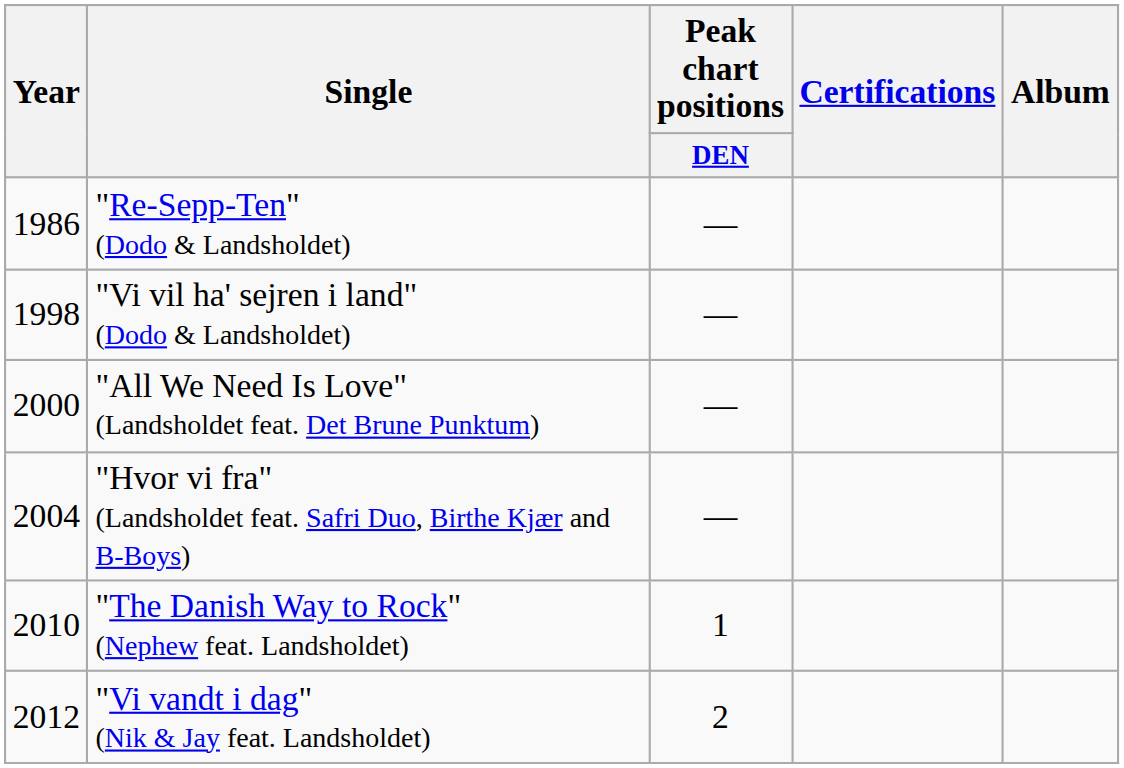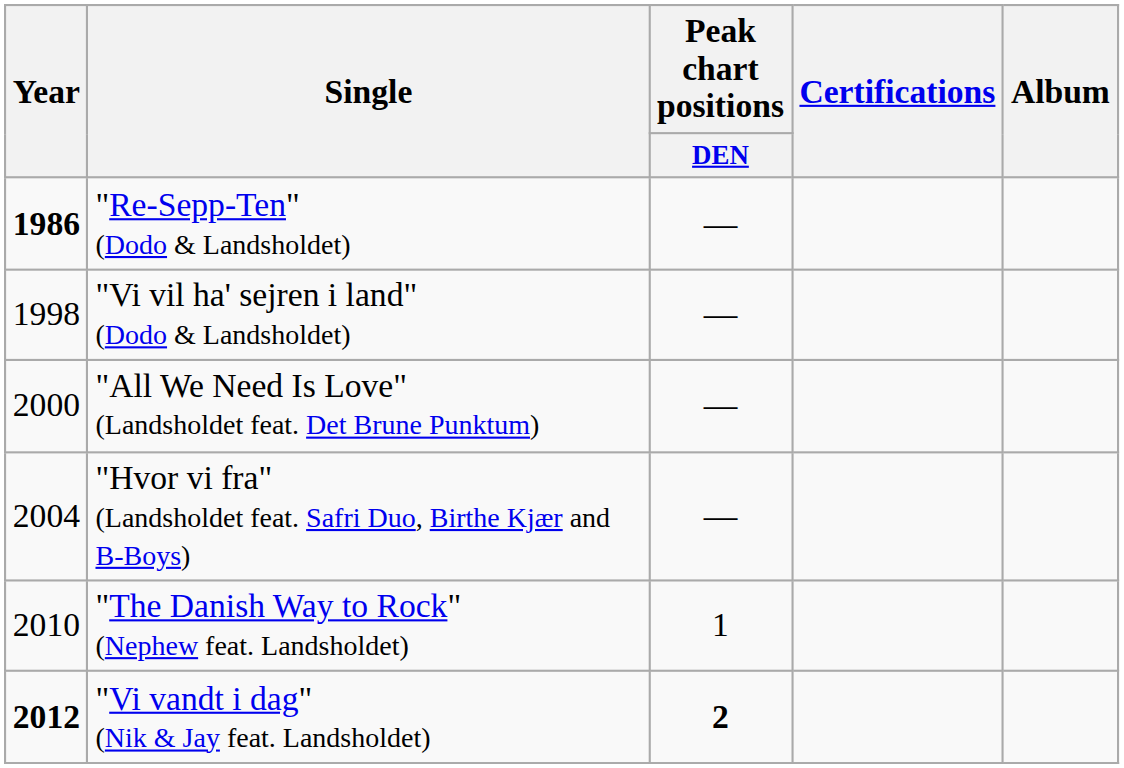"Re-Sepp-Ten" (Dodo & Landsholdet) | Year: normal -> bold
"Vi vandt i dag" (Nik & Jay feat. Landsholdet) | Year: normal -> bold
"Vi vandt i dag" (Nik & Jay feat. Landsholdet) | Peak chart positions / DEN: normal -> bold
